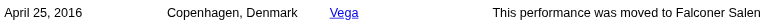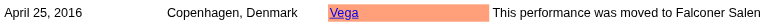April 25, 2016 | column 3: no background -> lightsalmon background
